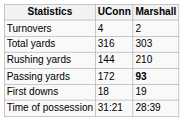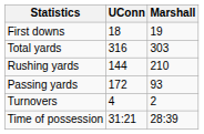rows swapped: First downs <-> Turnovers
Passing yards | Marshall: bold -> normal
